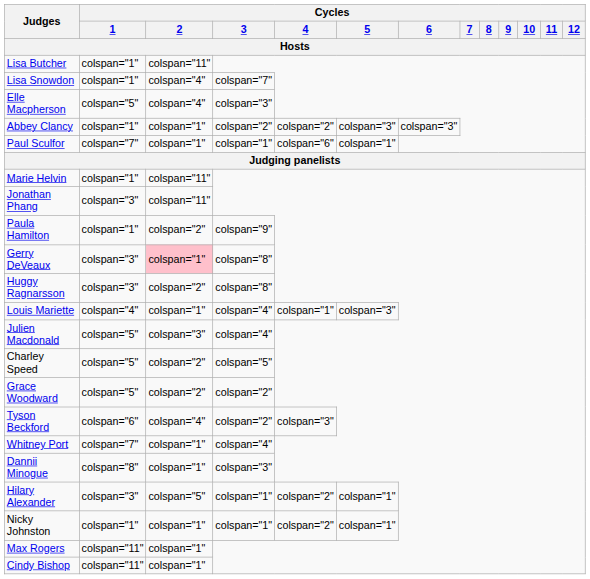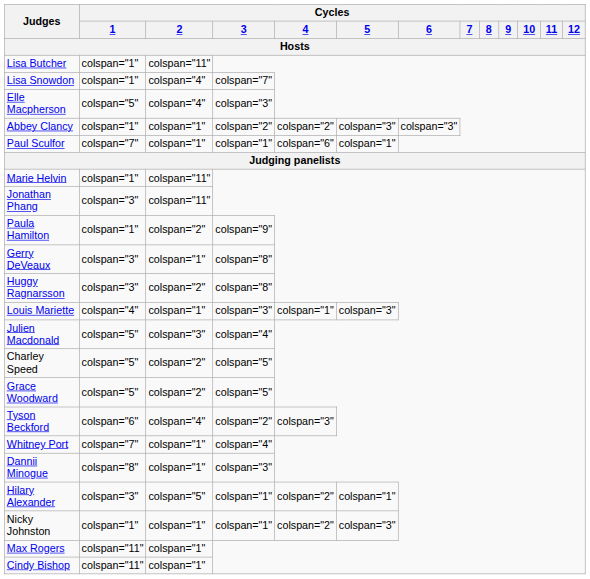Gerry DeVeaux | Cycles / 2: pink background -> no background
Louis Mariette | Cycles / 3: colspan="4" -> colspan="3"
Grace Woodward | Cycles / 3: colspan="2" -> colspan="5"
Nicky Johnston | Cycles / 5: colspan="1" -> colspan="3"
